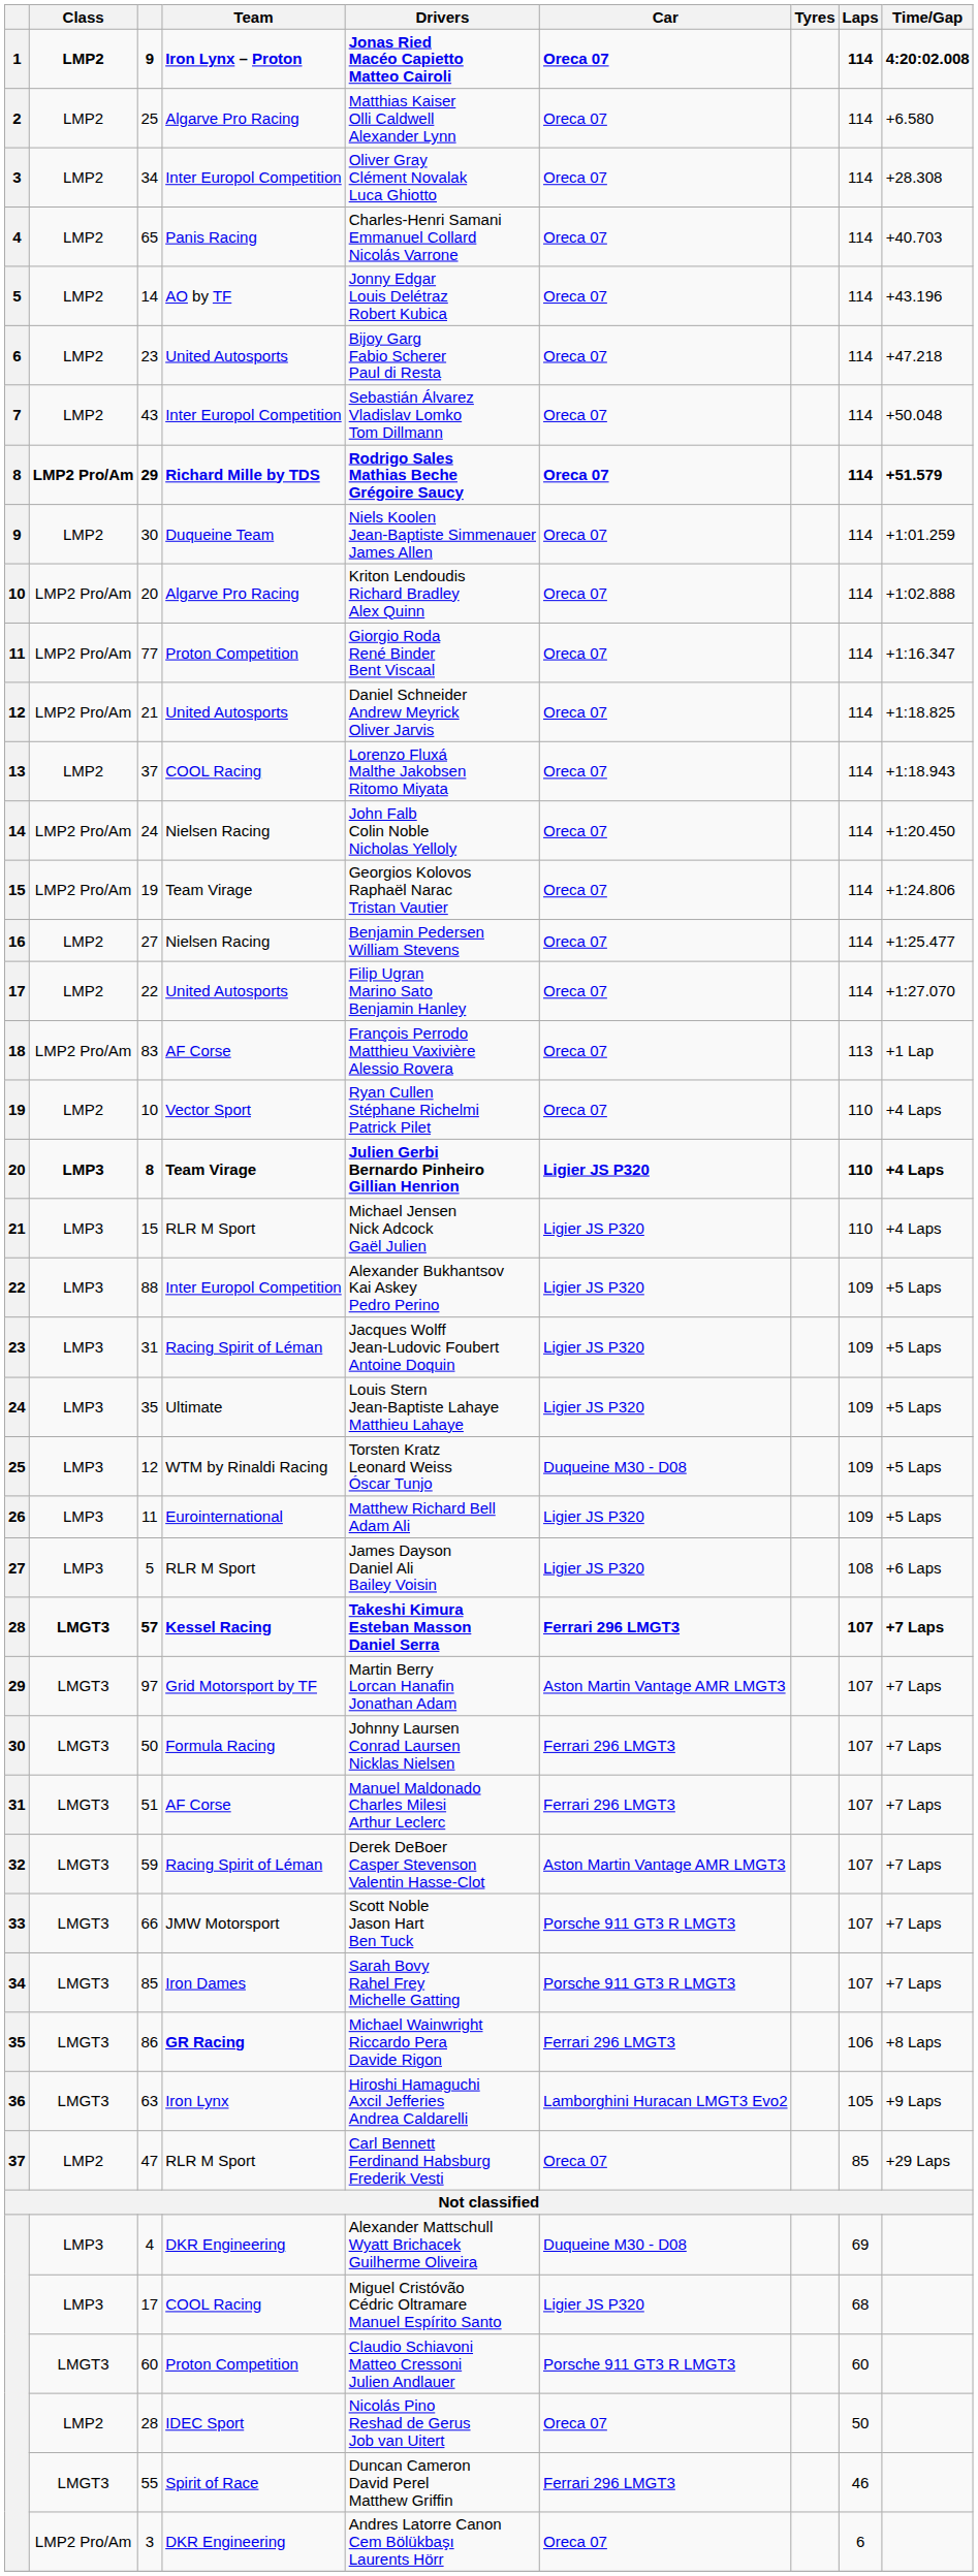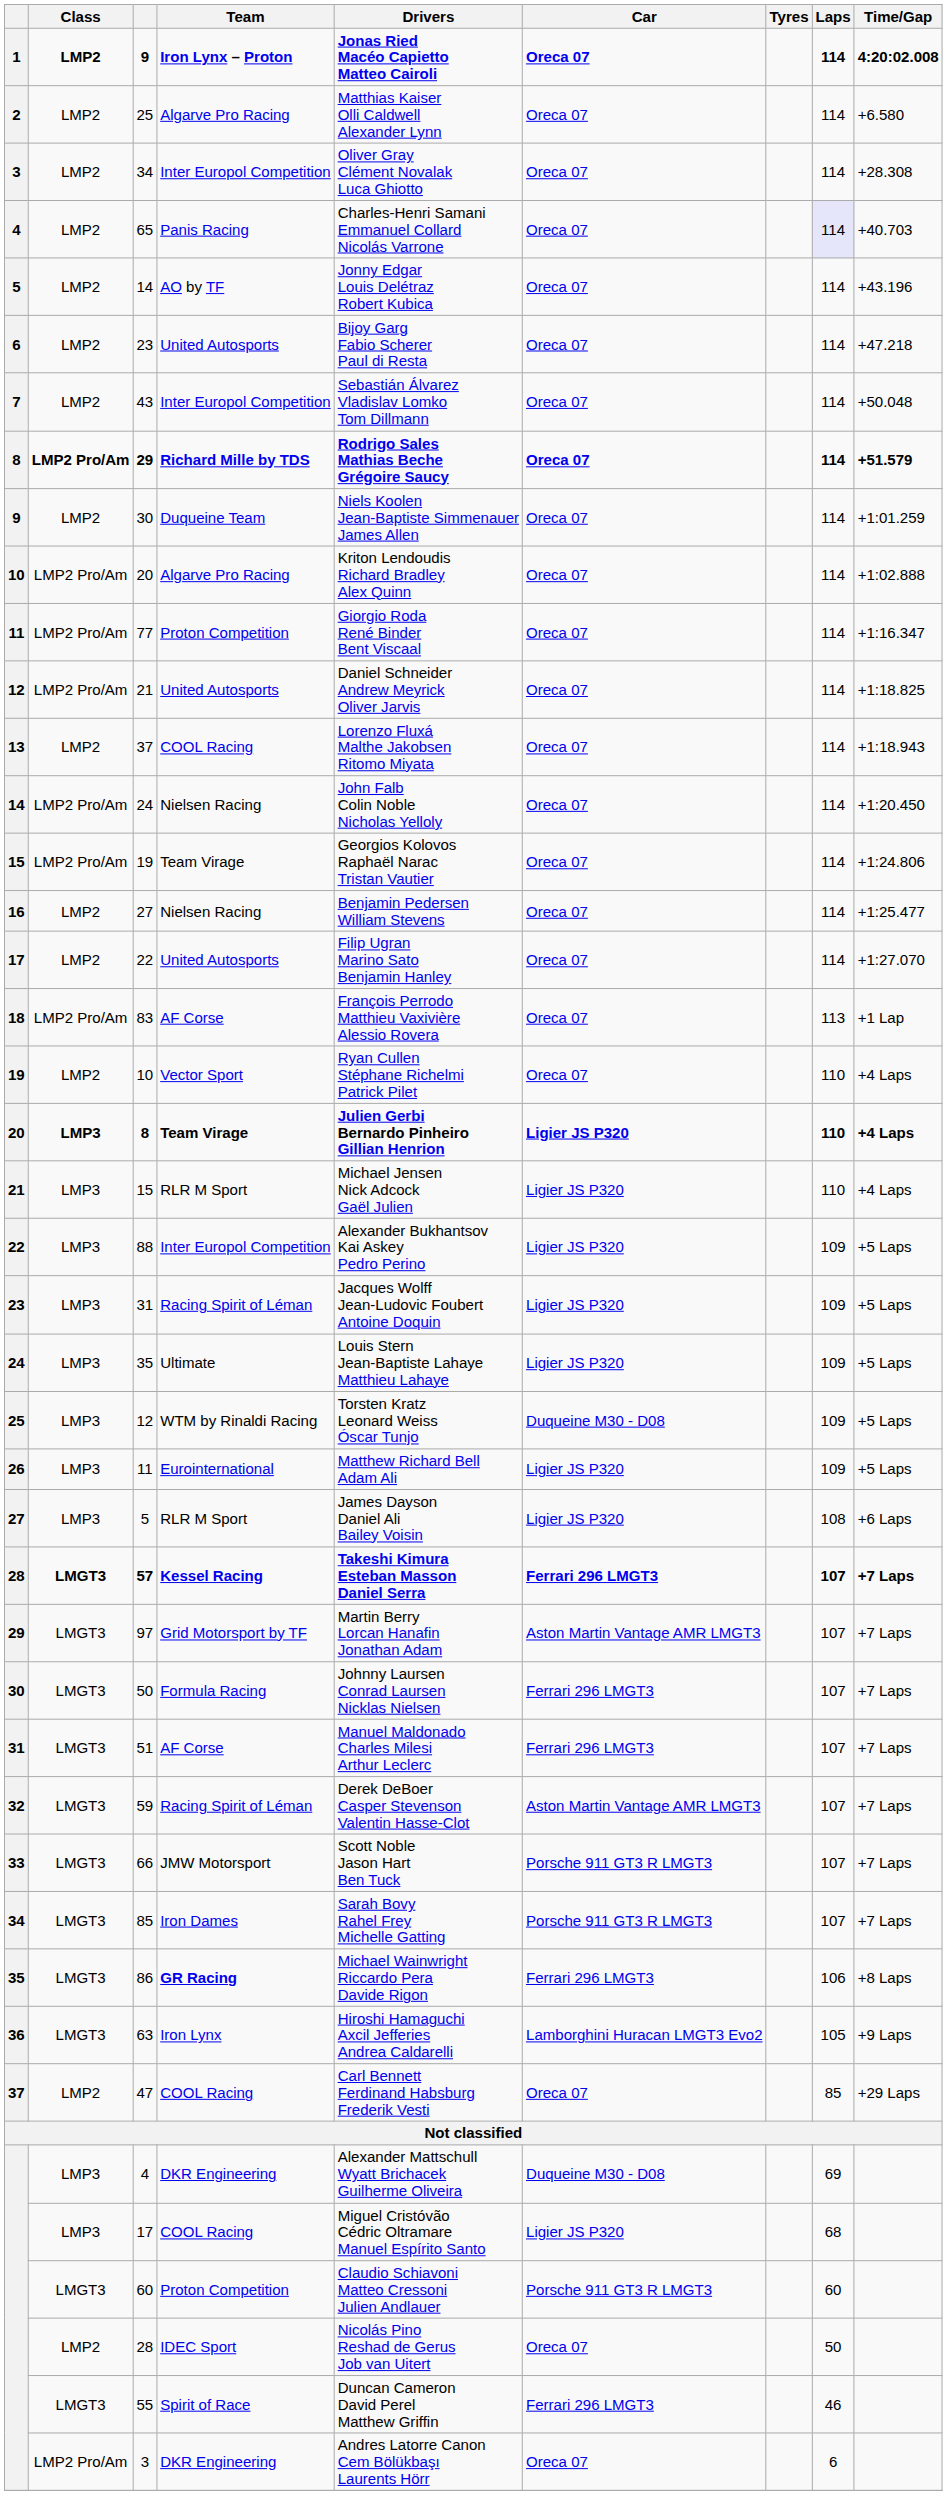65 | Laps: no background -> lavender background
47 | Team: RLR M Sport -> COOL Racing
